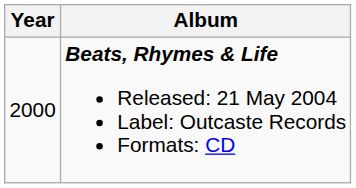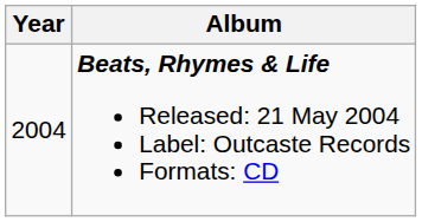row 2 | Year: 2000 -> 2004
